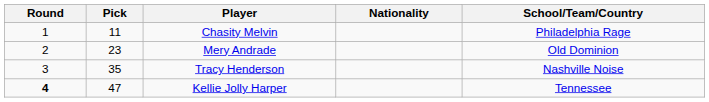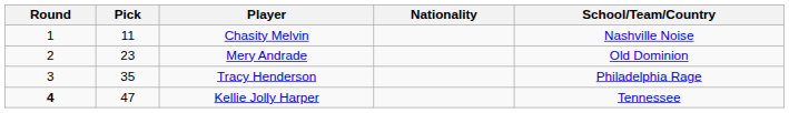Chasity Melvin | School/Team/Country: Philadelphia Rage -> Nashville Noise
Tracy Henderson | School/Team/Country: Nashville Noise -> Philadelphia Rage
